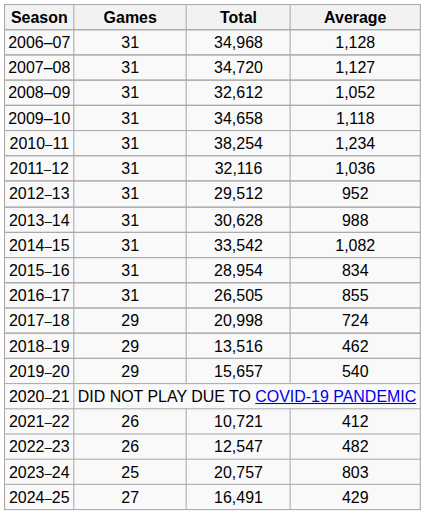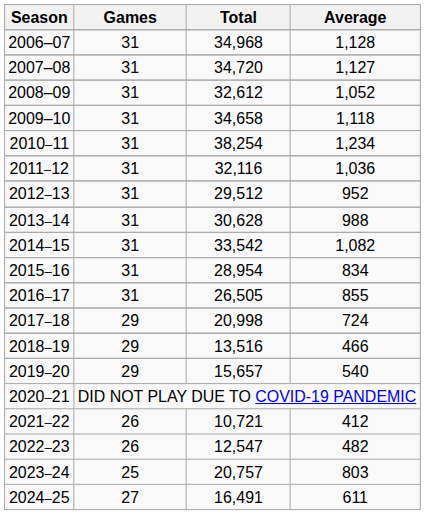2018–19 | Average: 462 -> 466
2024–25 | Average: 429 -> 611
